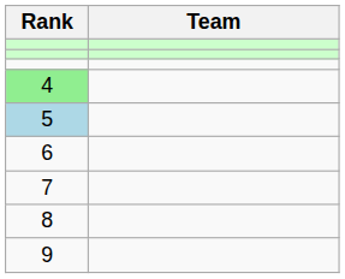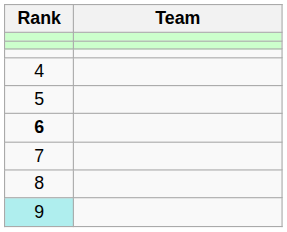row 5 | Rank: lightgreen background -> no background
row 6 | Rank: lightblue background -> no background
row 7 | Rank: normal -> bold
row 10 | Rank: no background -> paleturquoise background
